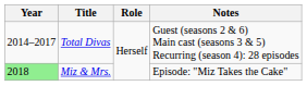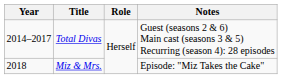Miz & Mrs. | Year: lightgreen background -> no background
